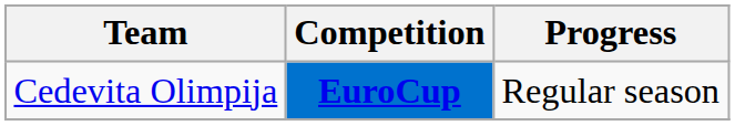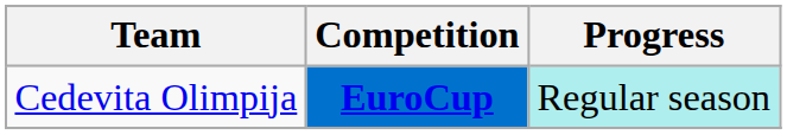Cedevita Olimpija | Progress: no background -> paleturquoise background
